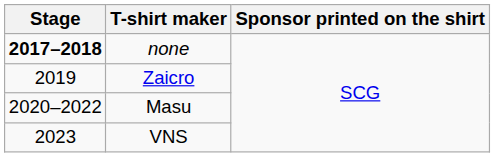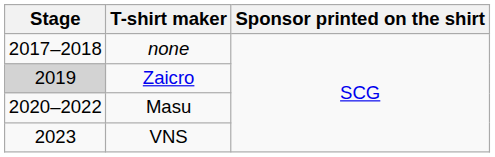none | Stage: bold -> normal
Zaicro | Stage: no background -> lightgrey background
